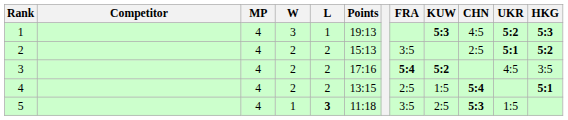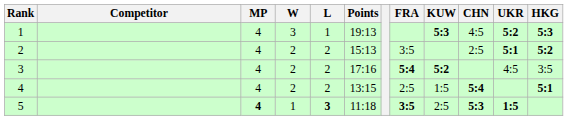5 | MP: normal -> bold
5 | FRA: normal -> bold
5 | UKR: normal -> bold
